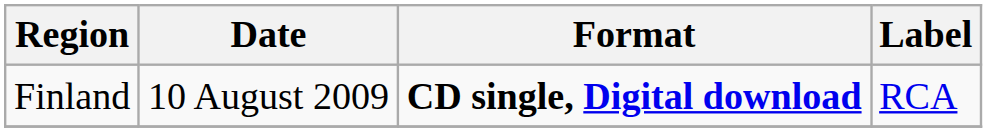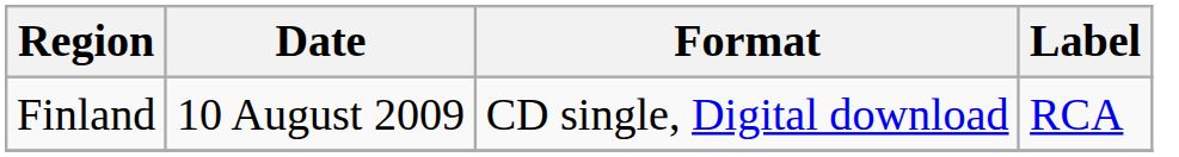Finland | Format: bold -> normal
